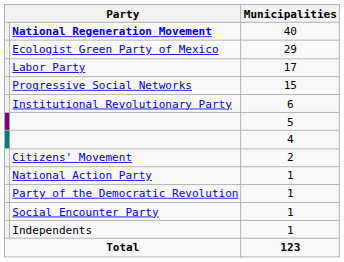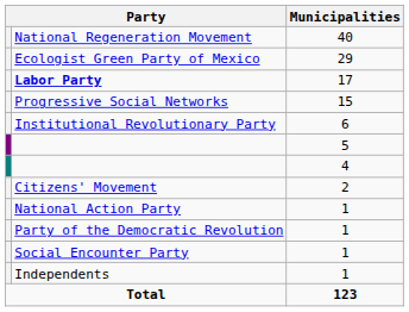National Regeneration Movement | column 2: bold -> normal
Labor Party | column 2: normal -> bold
